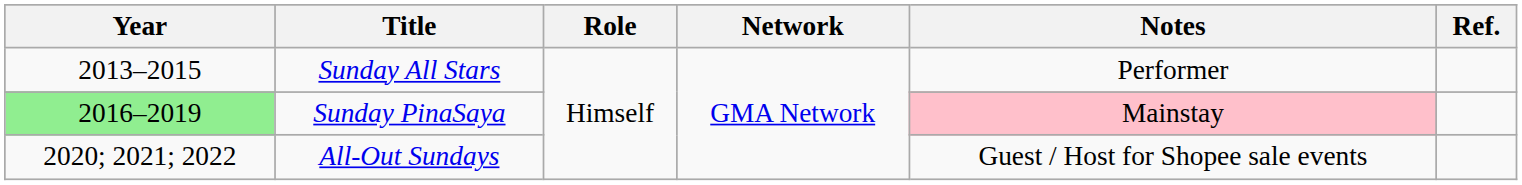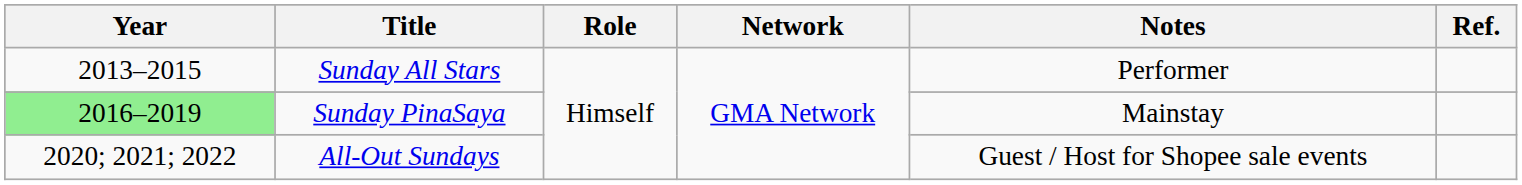Sunday PinaSaya | Notes: pink background -> no background
